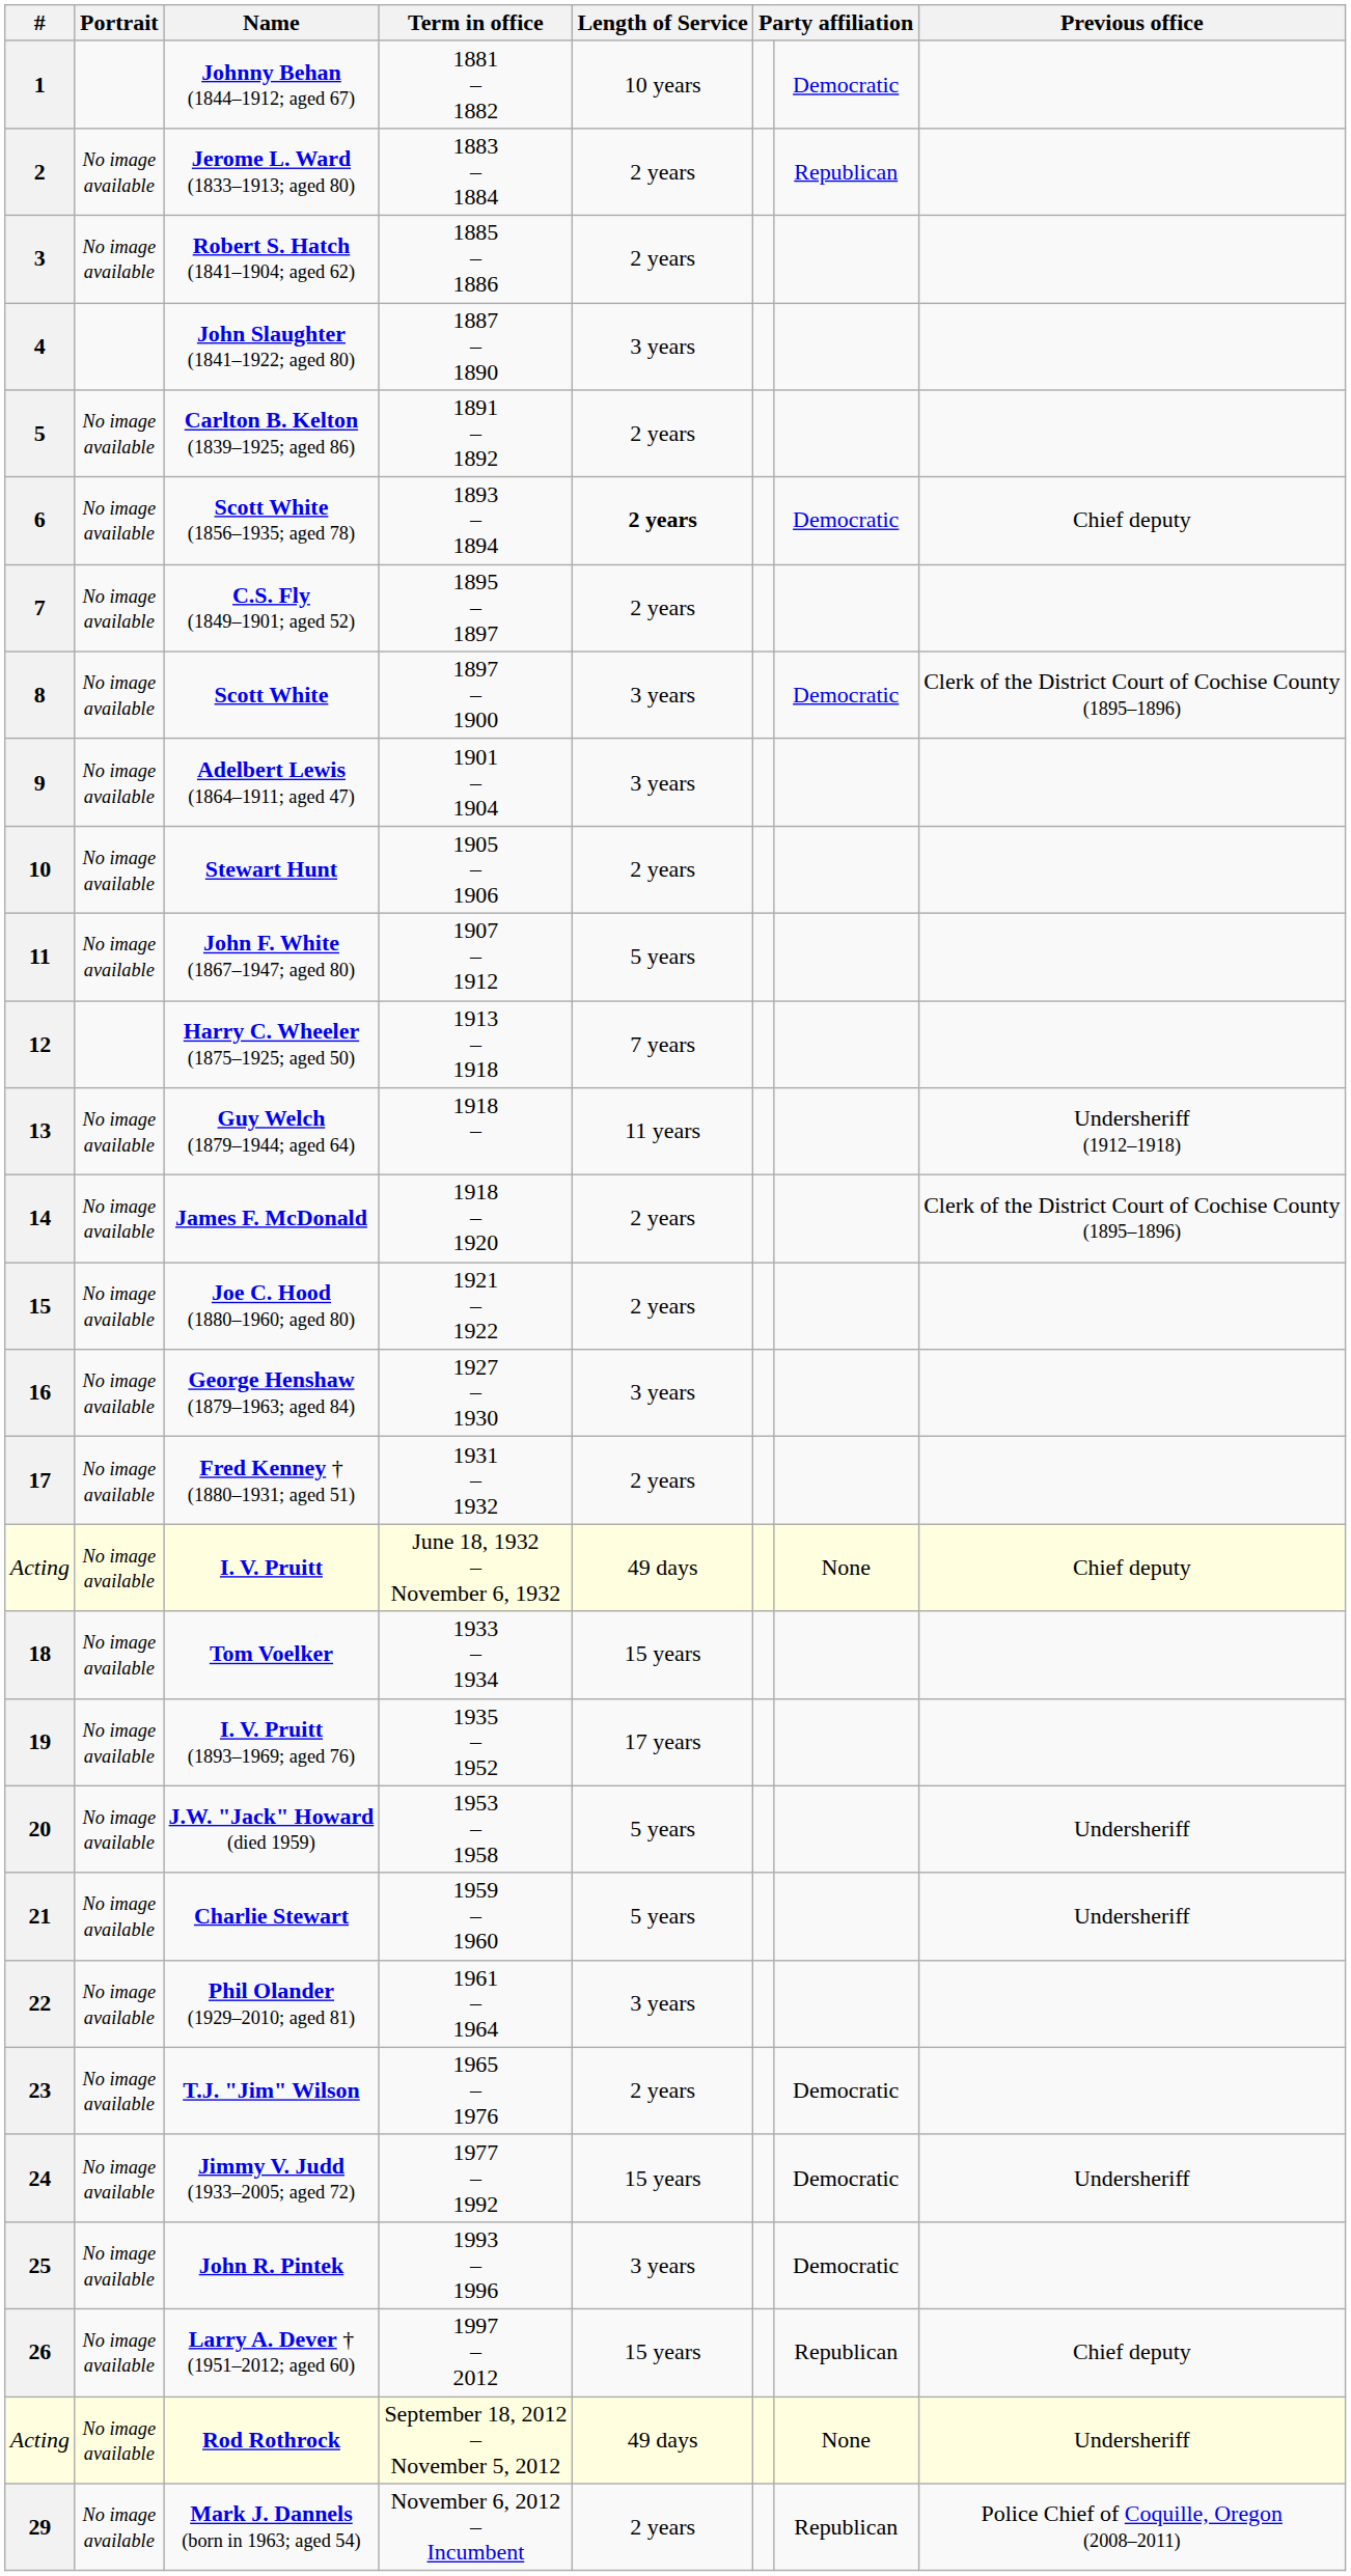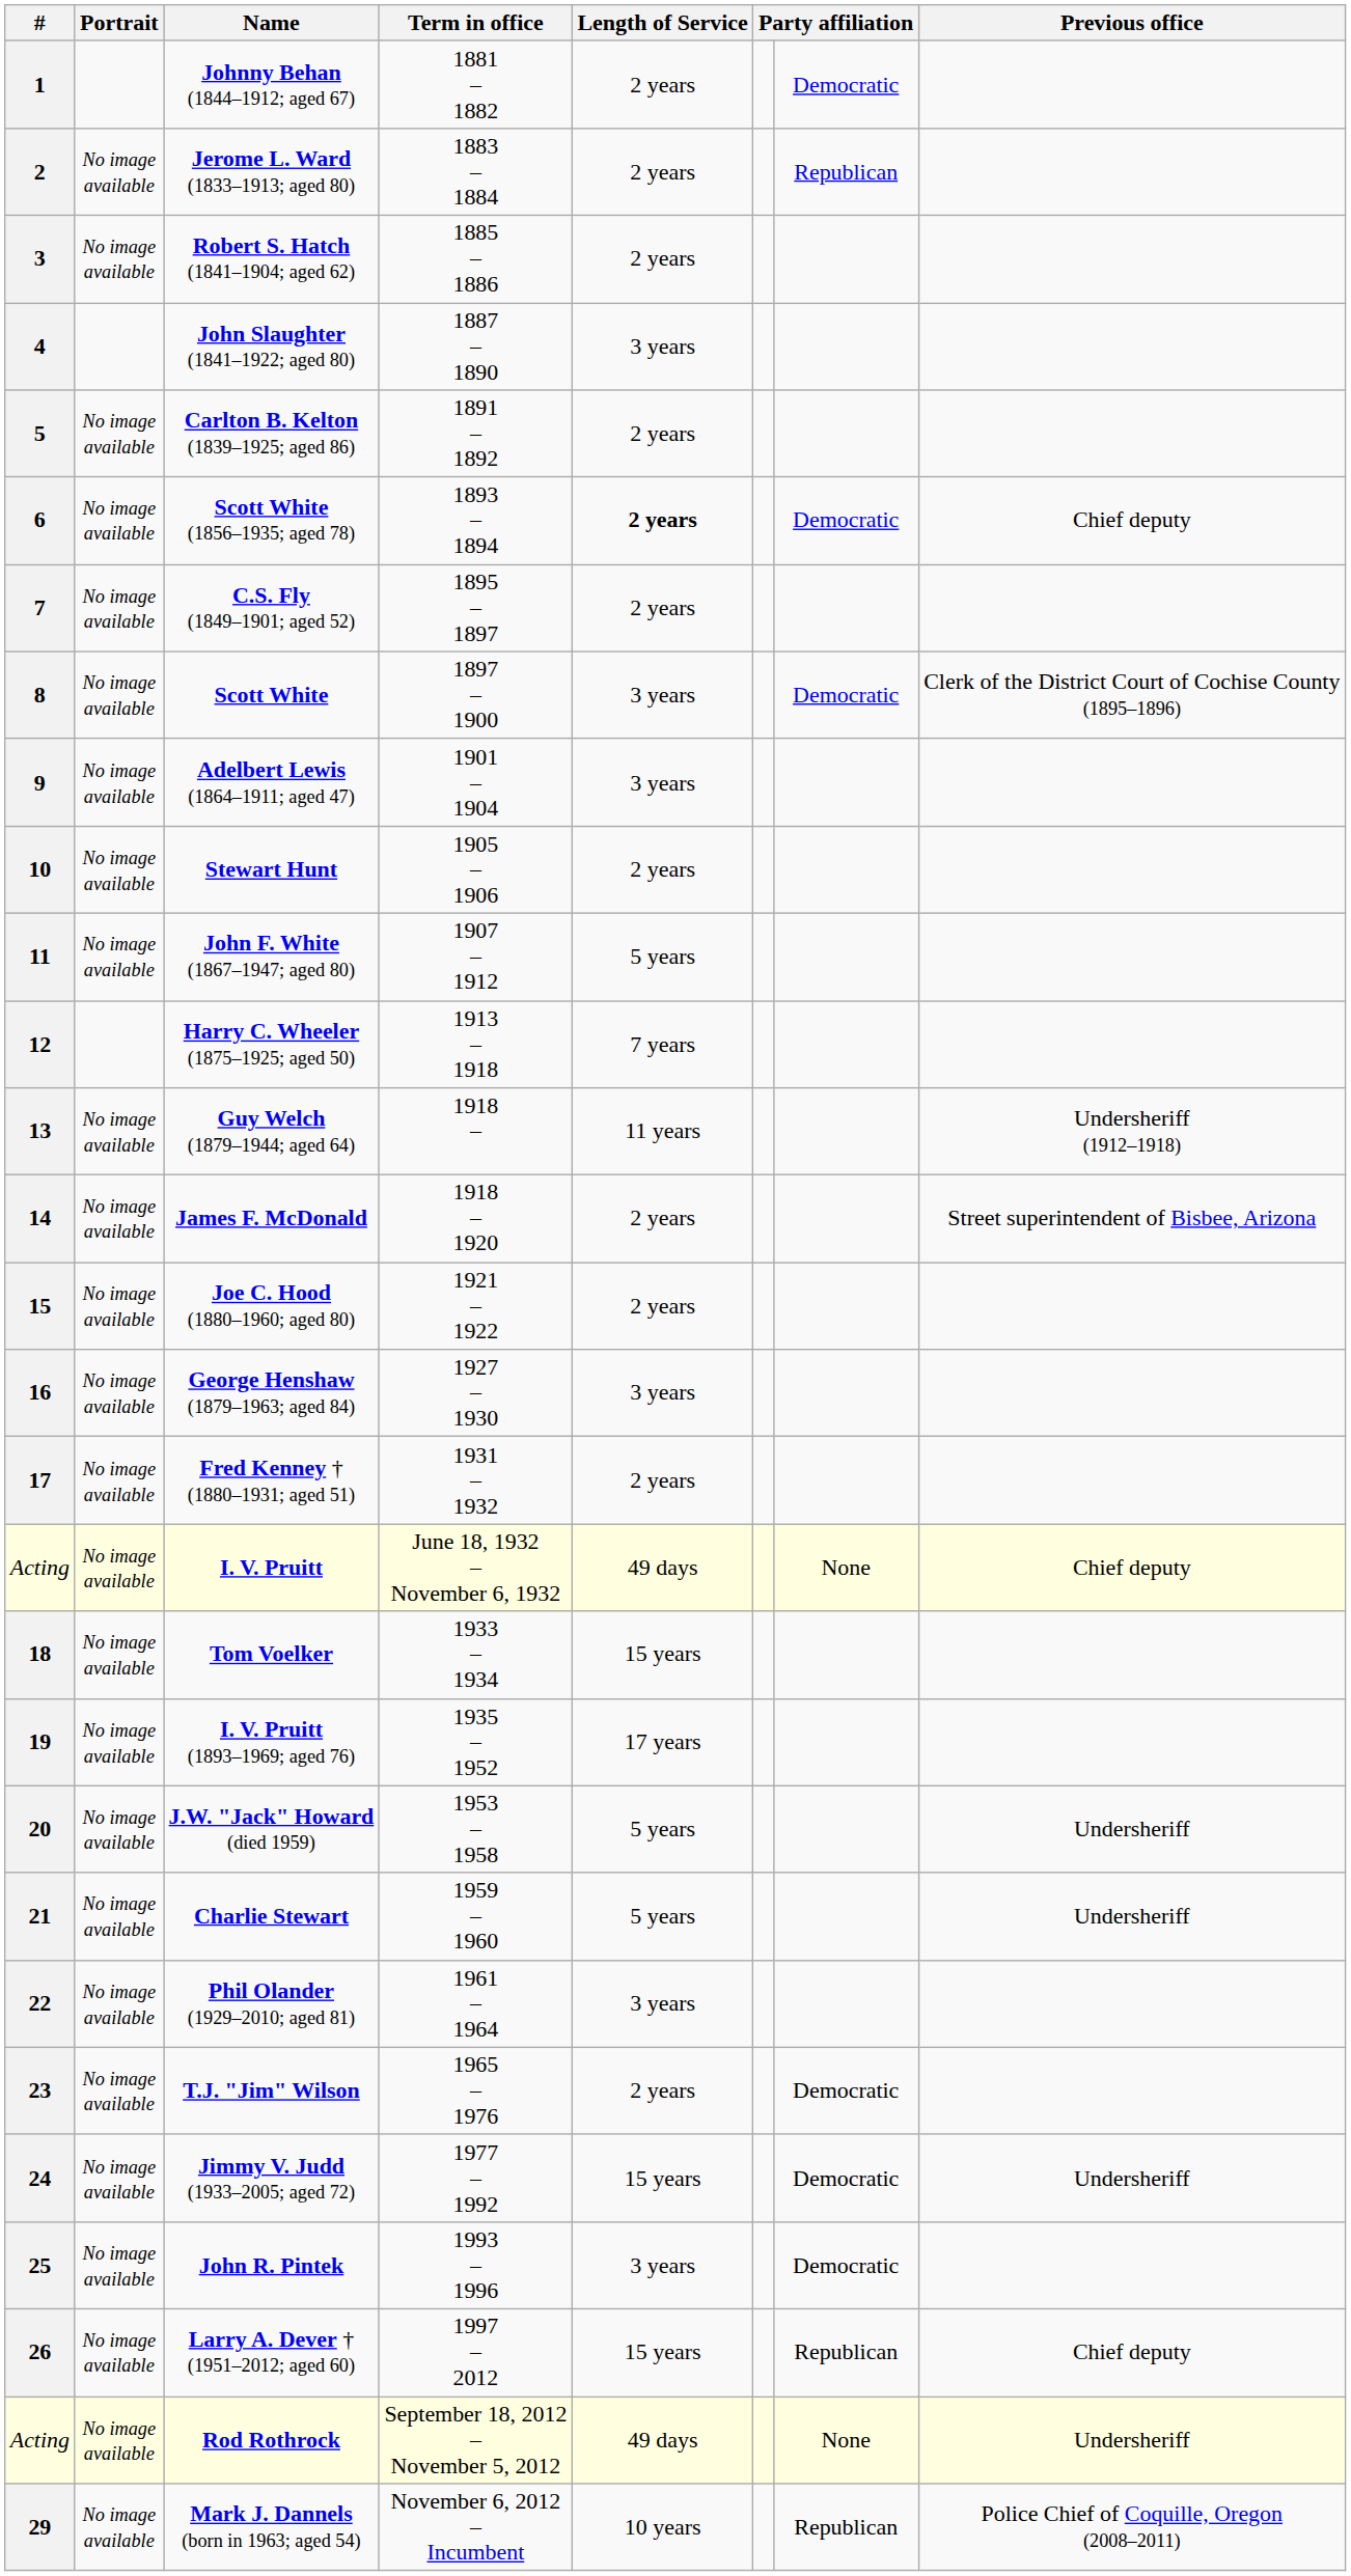1 | Length of Service: 10 years -> 2 years
14 | Previous office: Clerk of the District Court of Cochise County (1895–1896) -> Street superintendent of Bisbee, Arizona
29 | Length of Service: 2 years -> 10 years
